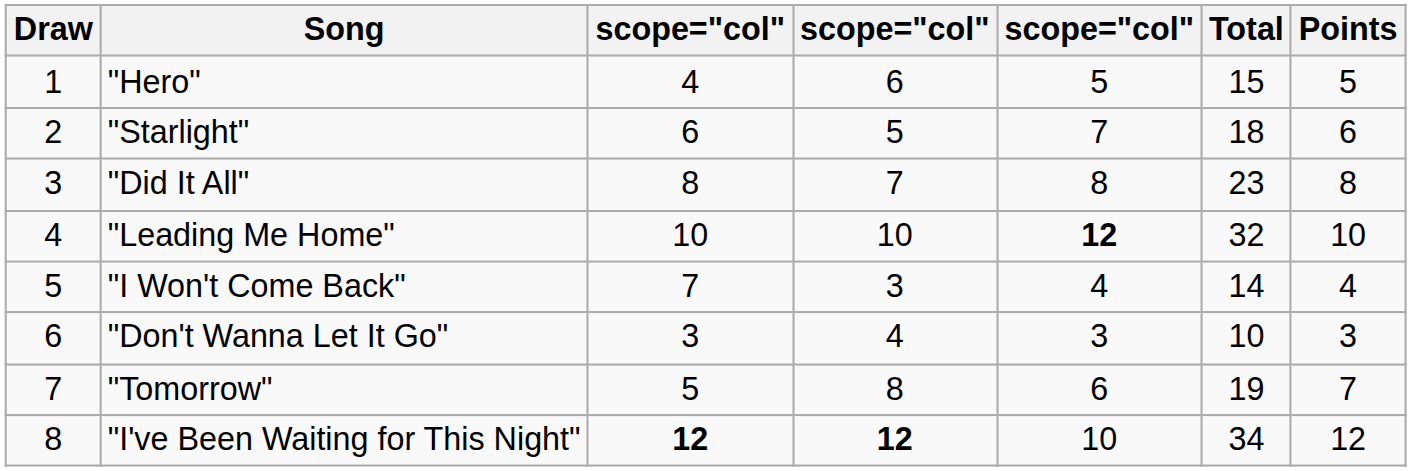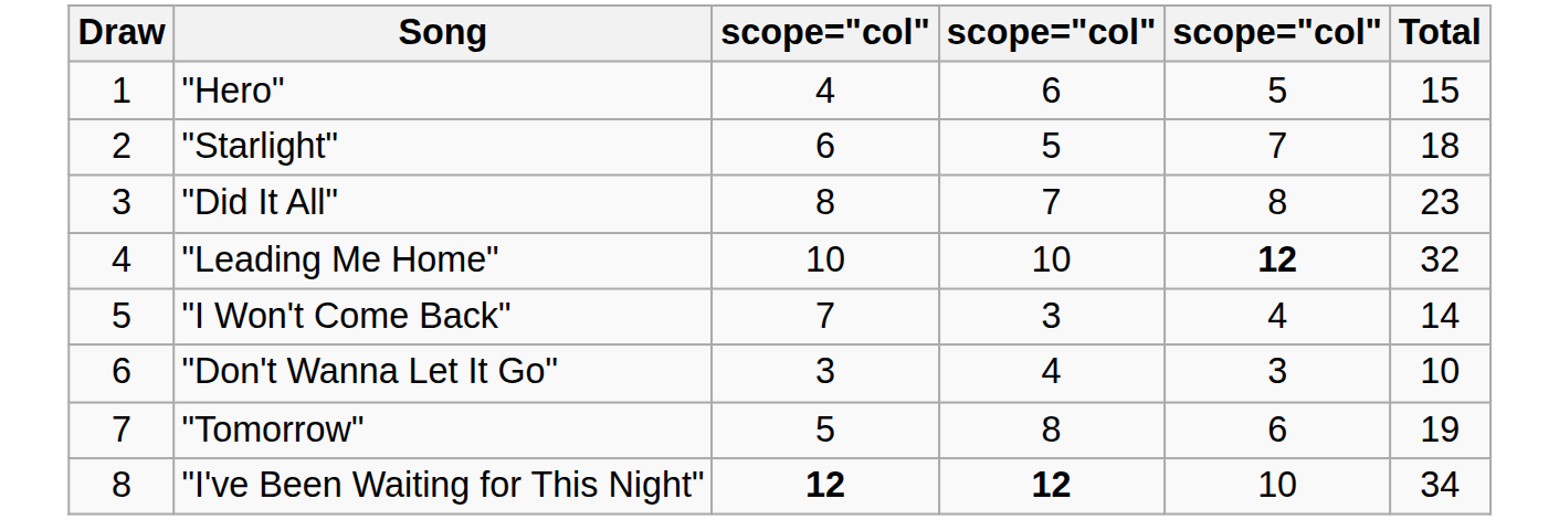- column: Points | 5 | 6 | 8 | 10 | 4 | 3 | 7 | 12
